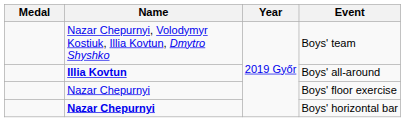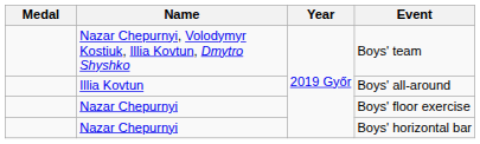Boys' all-around | Name: bold -> normal
Boys' horizontal bar | Name: bold -> normal
